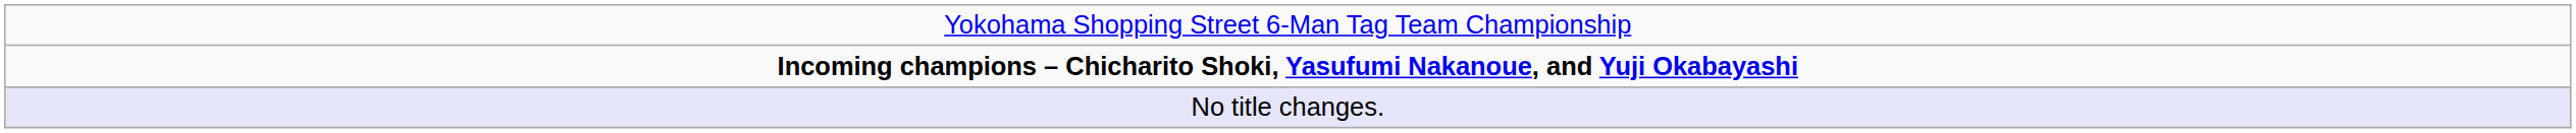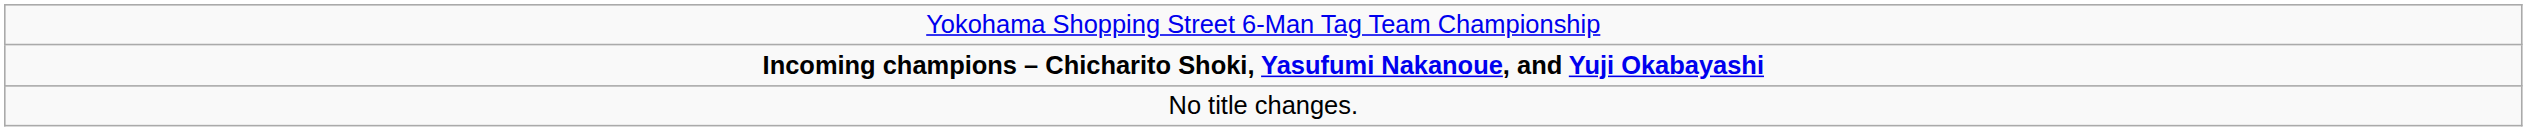row 3 | column 1: lavender background -> no background
